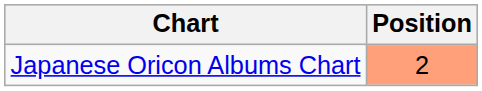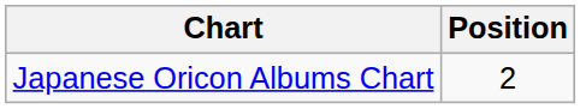Japanese Oricon Albums Chart | Position: lightsalmon background -> no background
